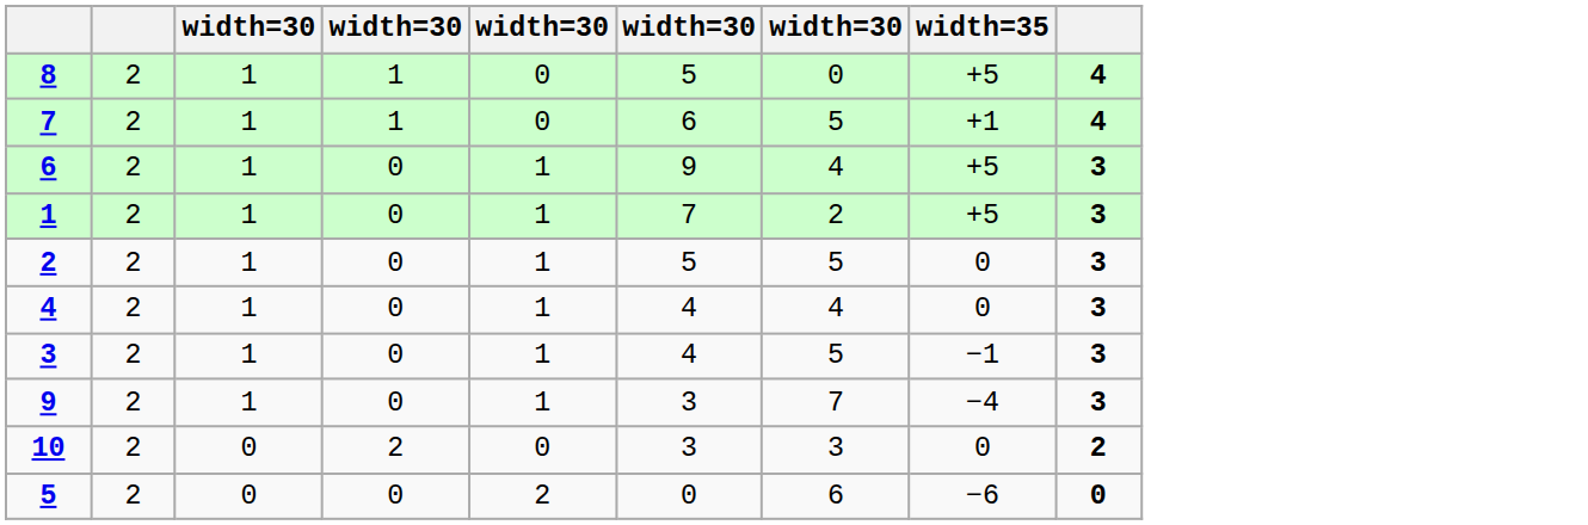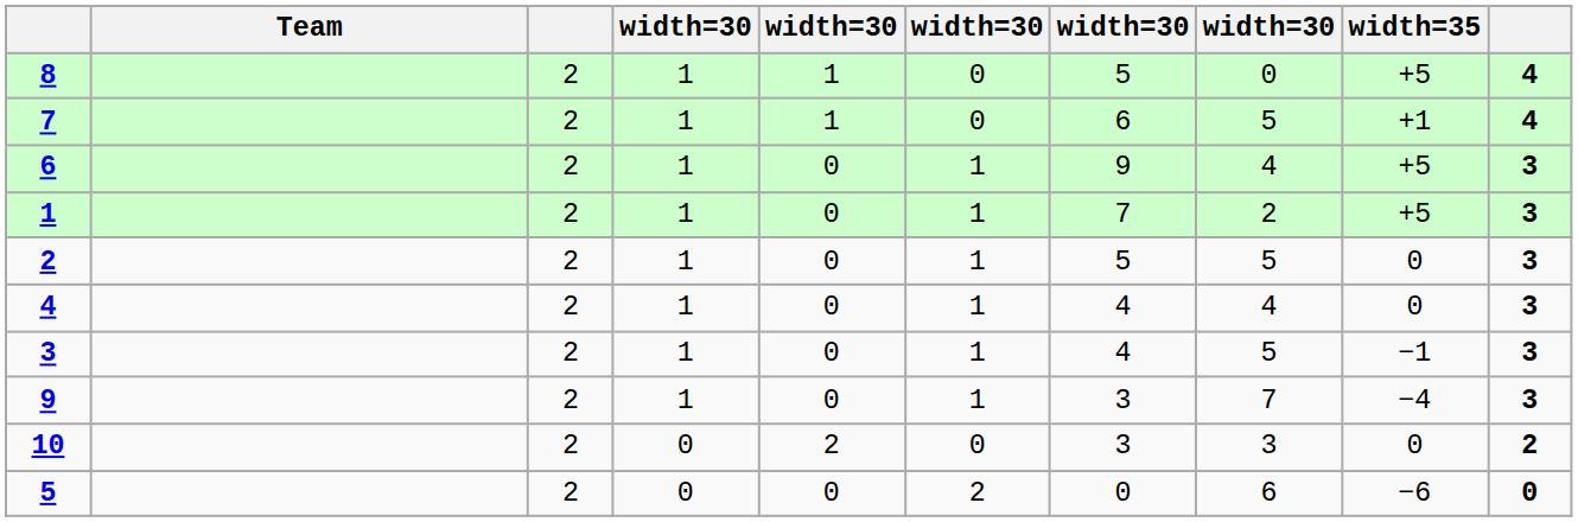+ column: Team
